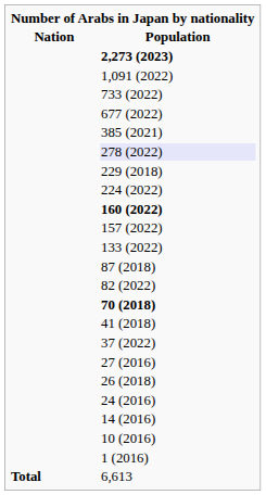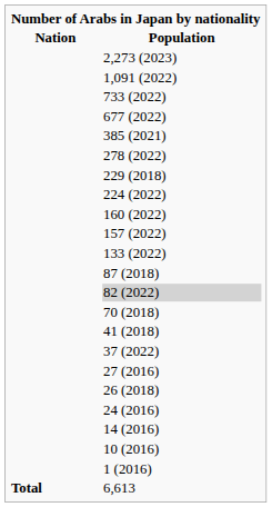2,273 (2023) | Population: bold -> normal
278 (2022) | Population: lavender background -> no background
160 (2022) | Population: bold -> normal
82 (2022) | Population: no background -> lightgrey background
70 (2018) | Population: bold -> normal
